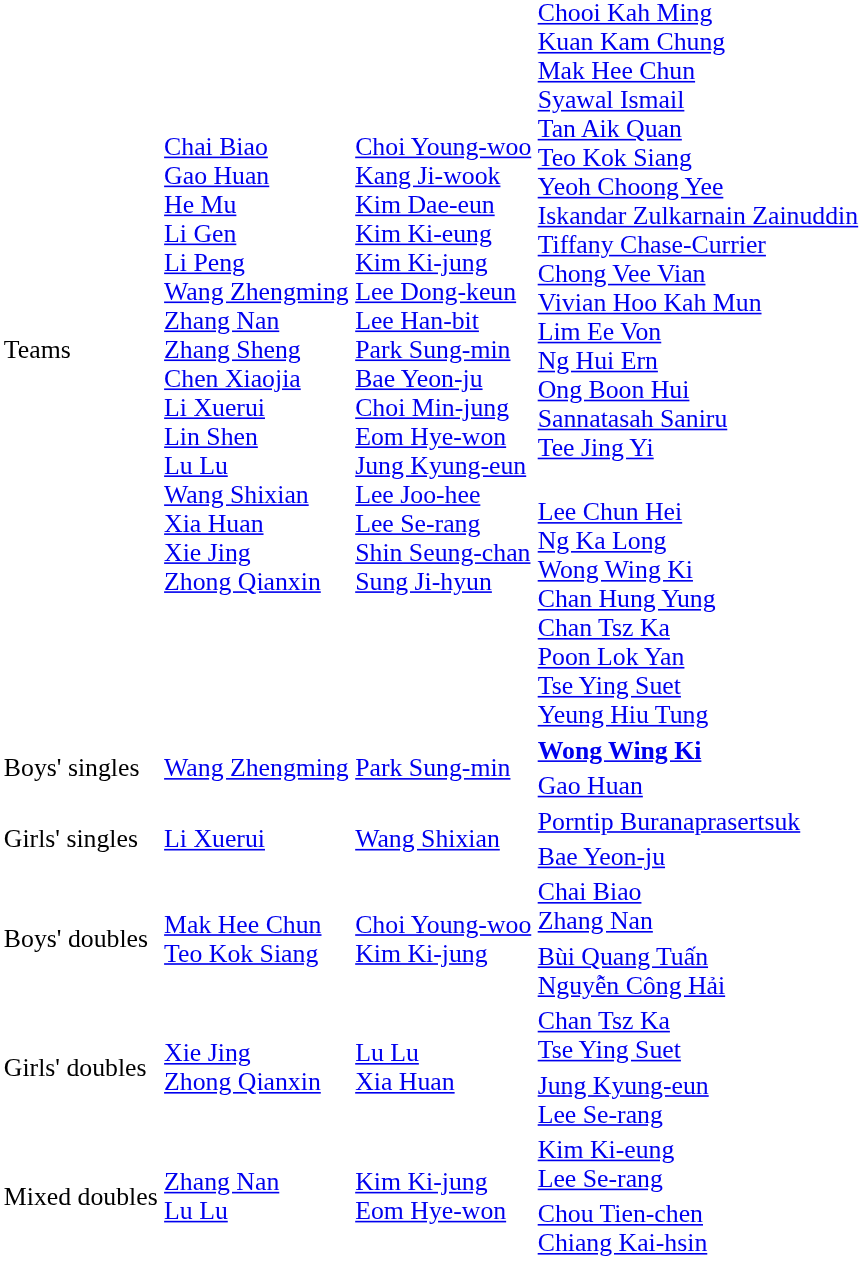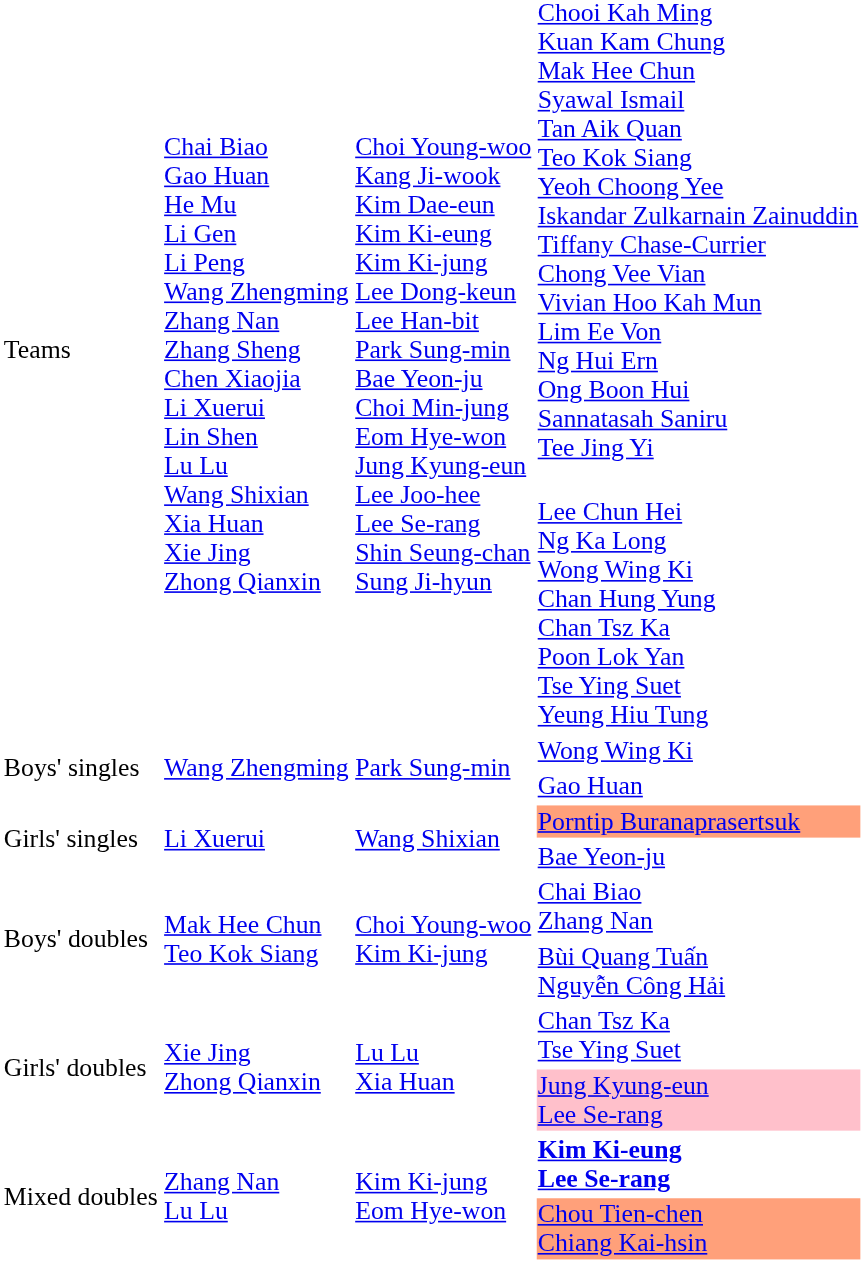Wong Wing Ki | column 4: bold -> normal
Porntip Buranaprasertsuk | column 4: no background -> lightsalmon background
Jung Kyung-eun Lee Se-rang | column 4: no background -> pink background
Kim Ki-eung Lee Se-rang | column 4: normal -> bold
Chou Tien-chen Chiang Kai-hsin | column 4: no background -> lightsalmon background
